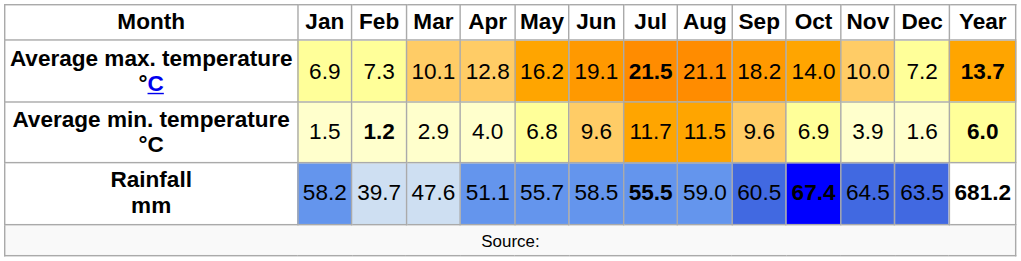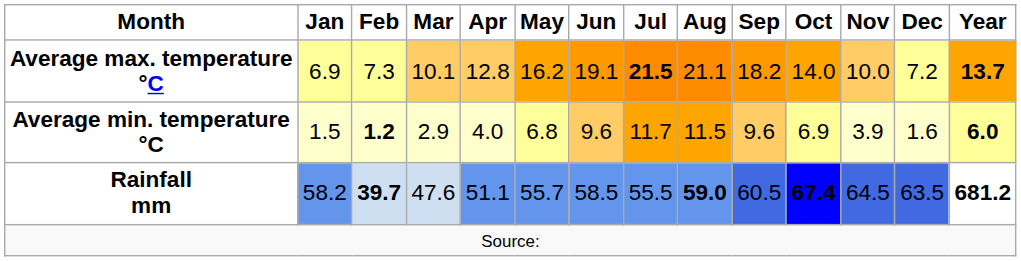Rainfall mm | Feb: normal -> bold
Rainfall mm | Jul: bold -> normal
Rainfall mm | Aug: normal -> bold
